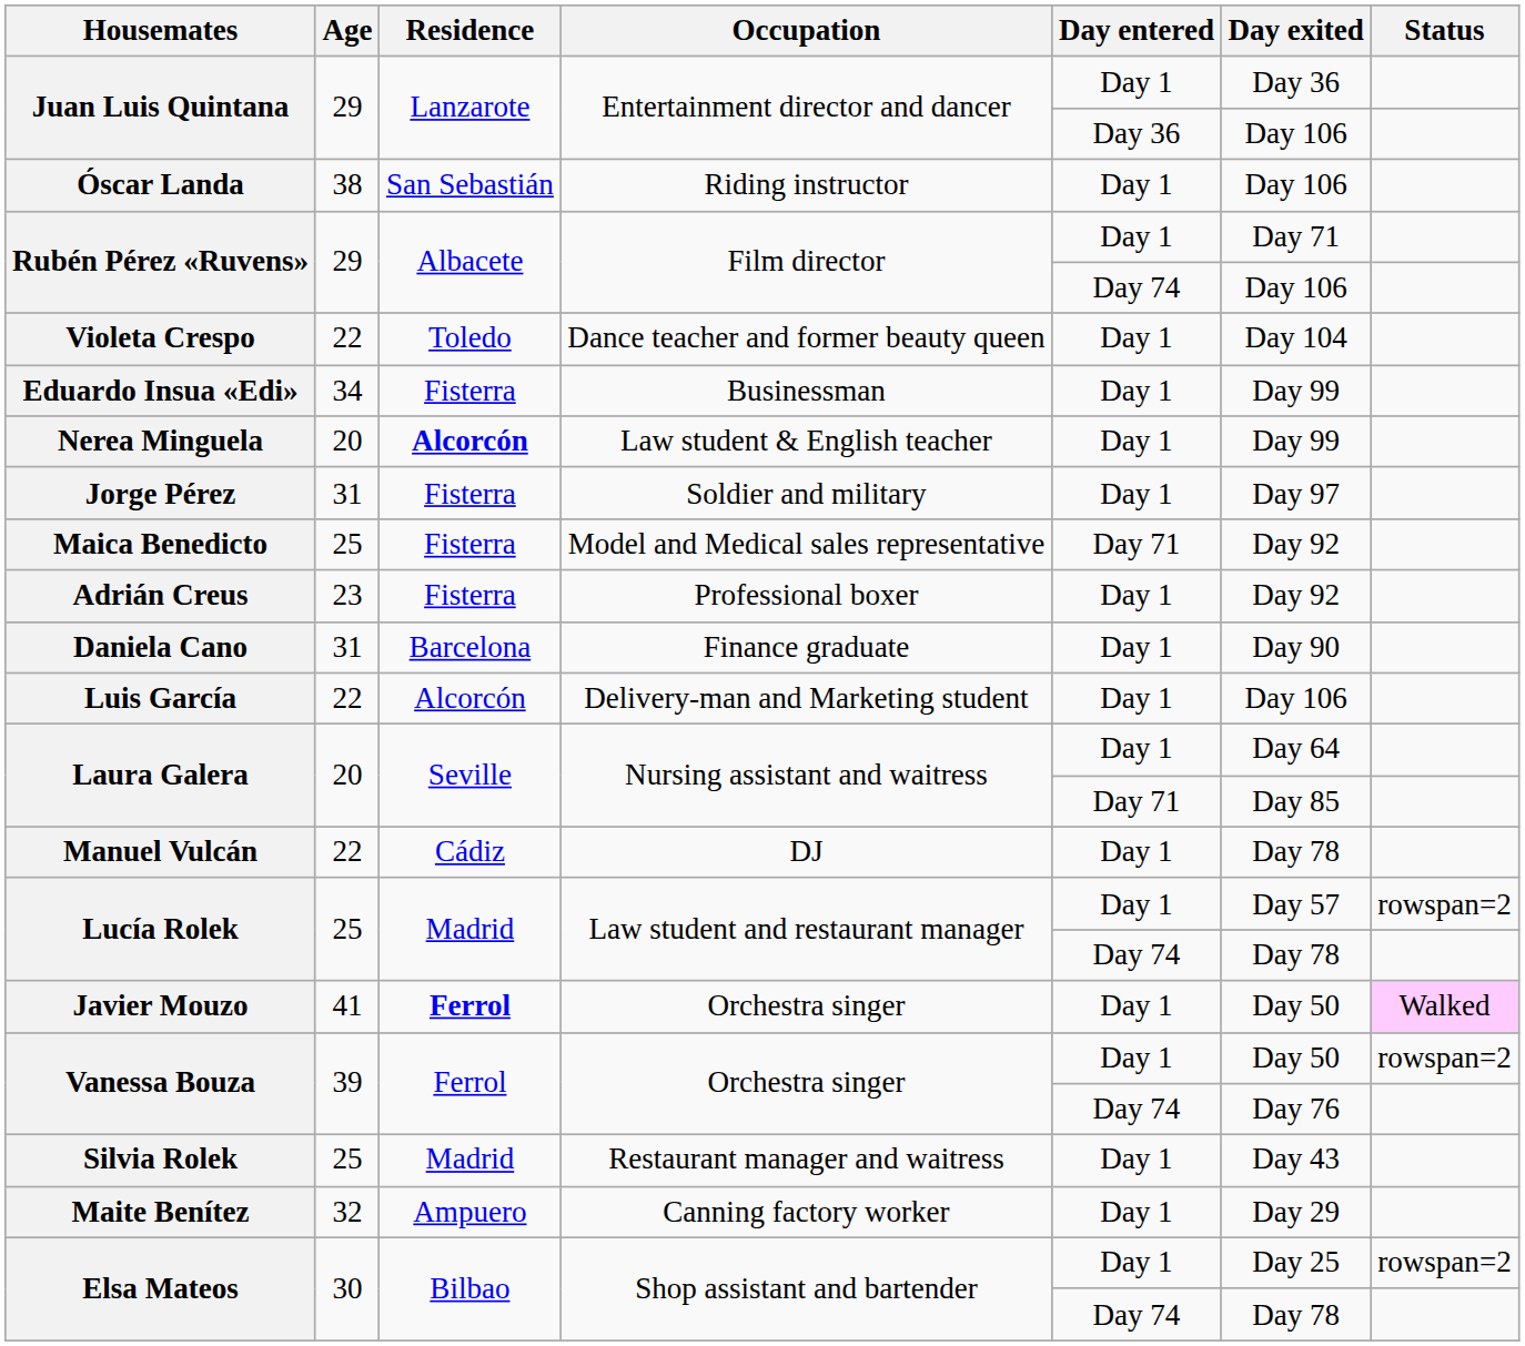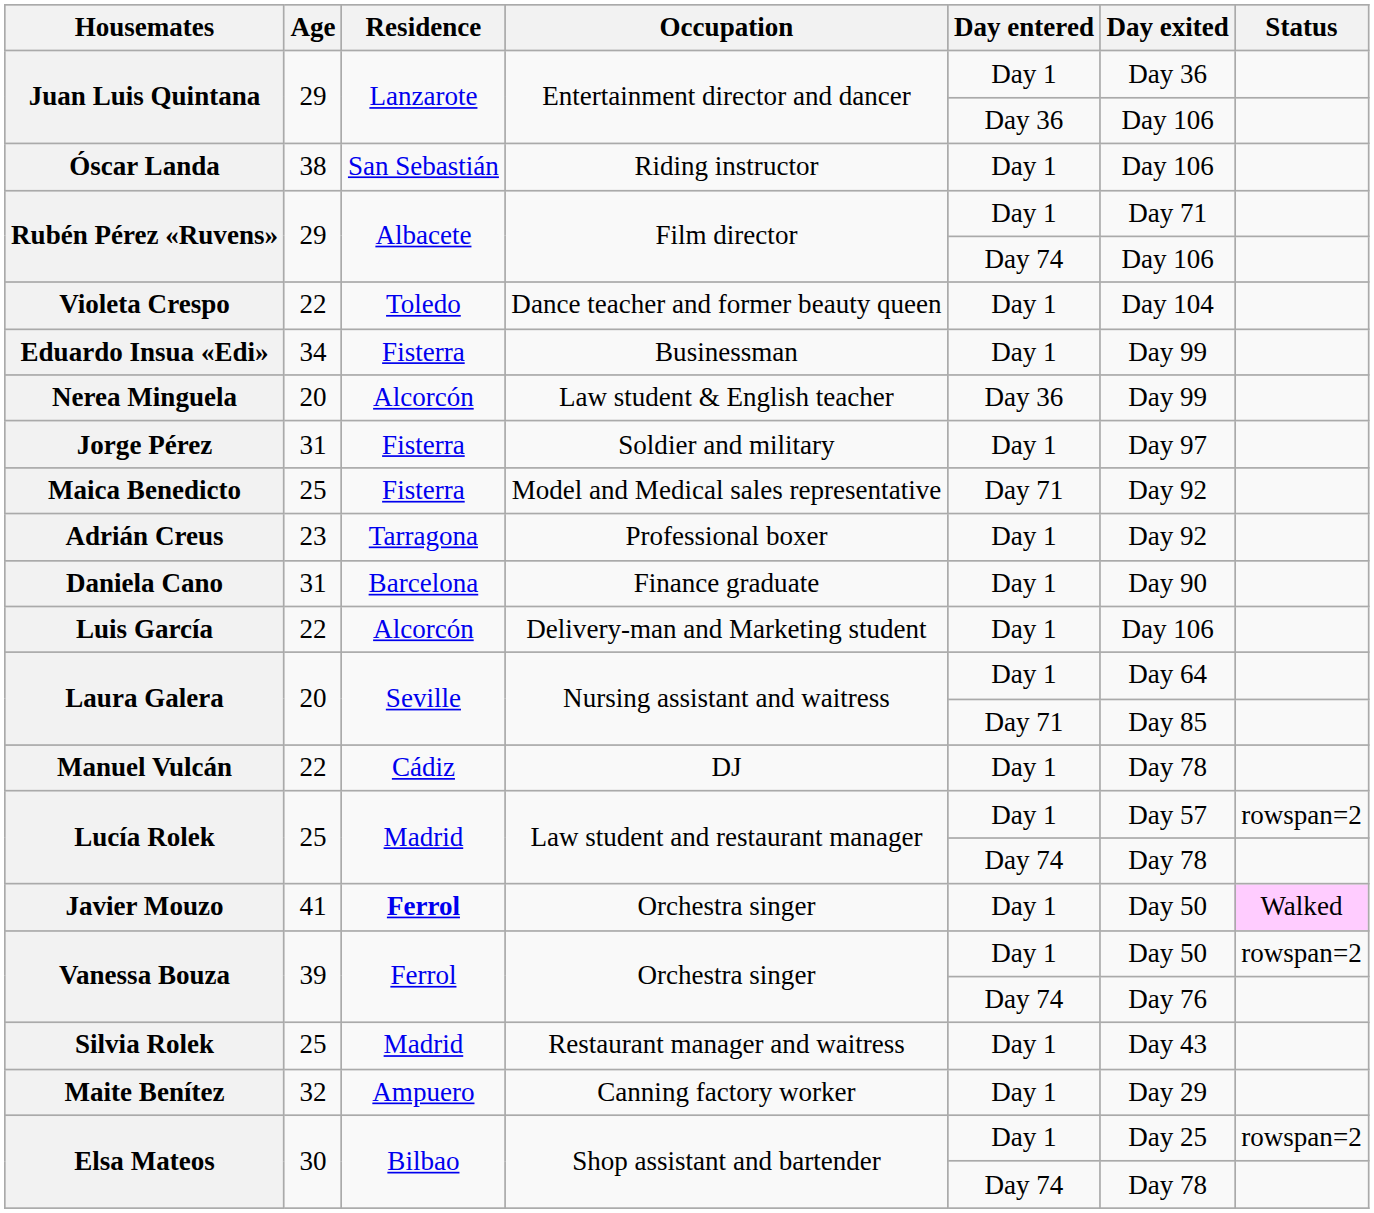Nerea Minguela | Residence: bold -> normal
Nerea Minguela | Day entered: Day 1 -> Day 36
Adrián Creus | Residence: Fisterra -> Tarragona
